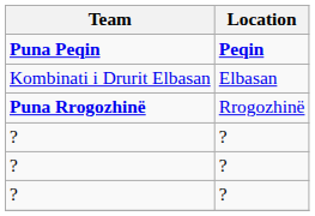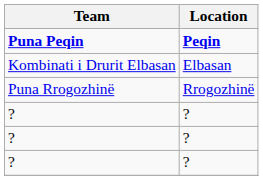row 4 | Team: bold -> normal
